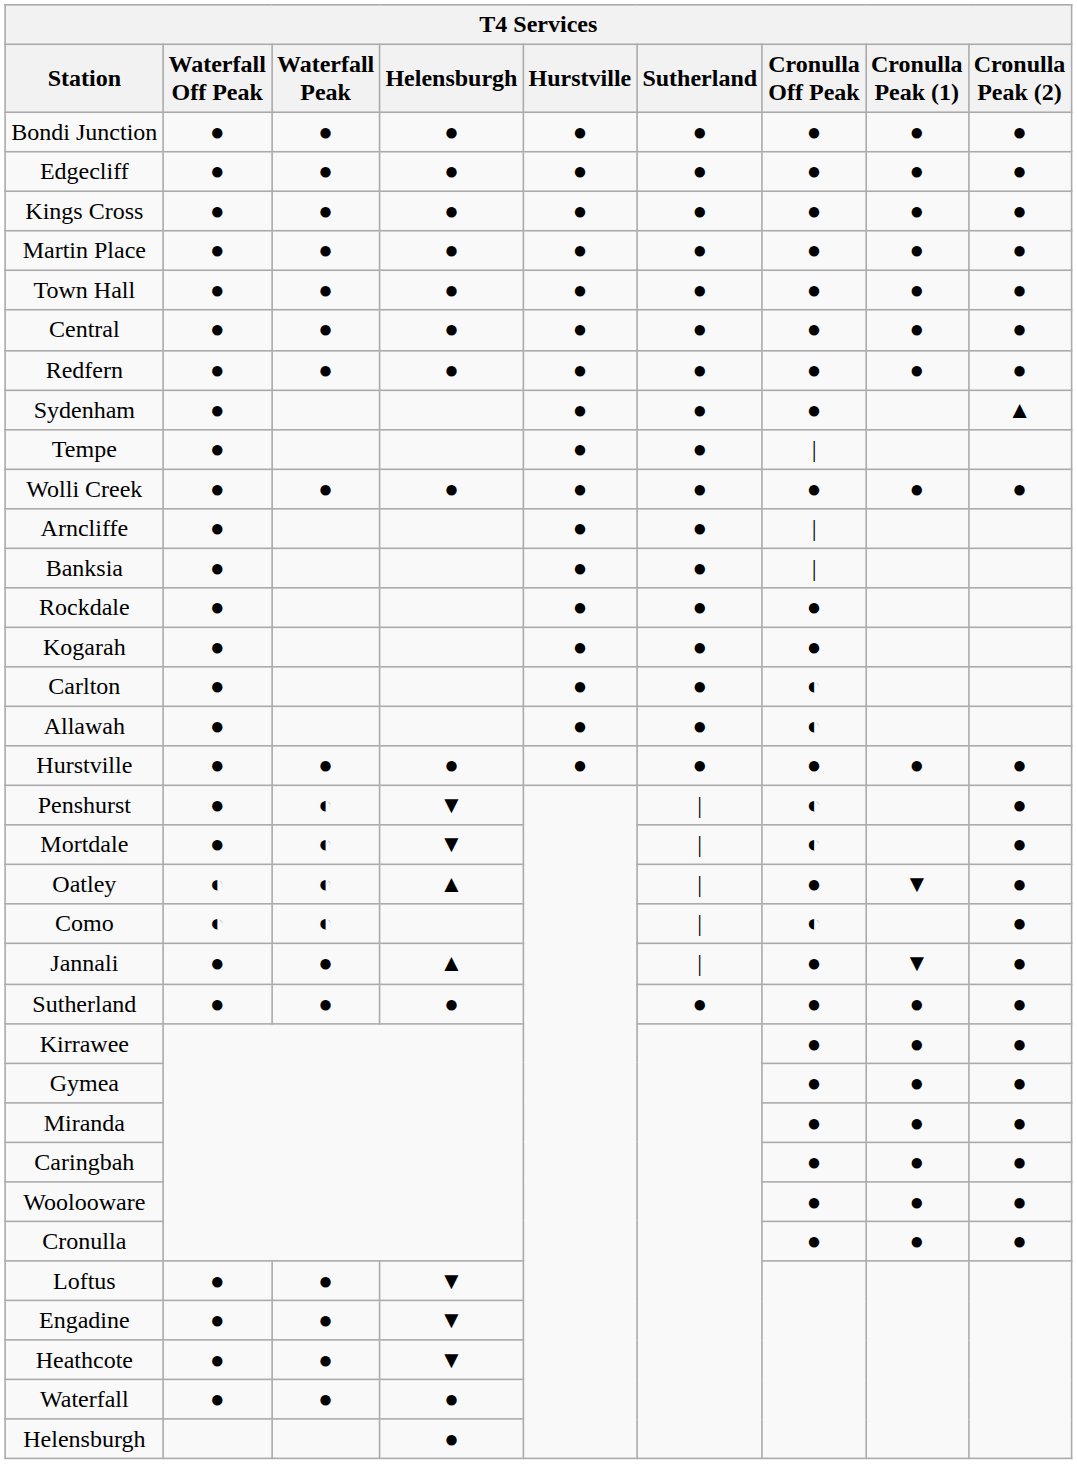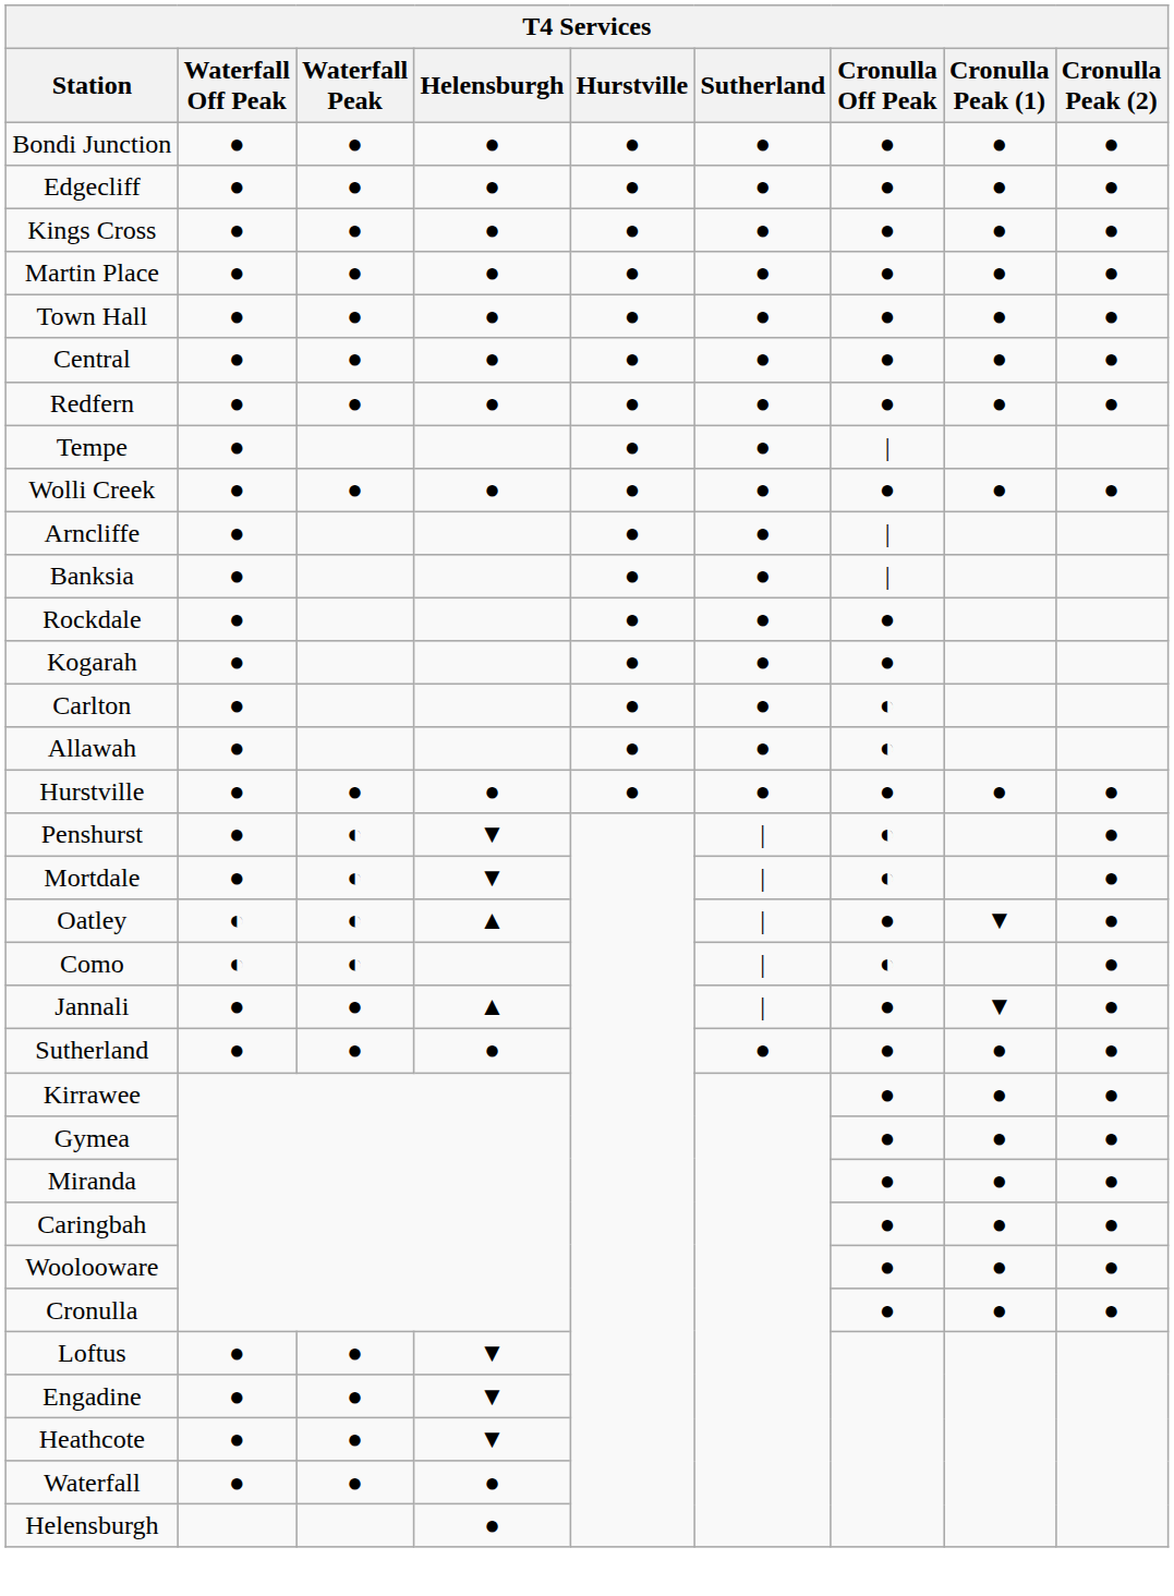- row: Sydenham | ● | ● | ● | ● | ▲
